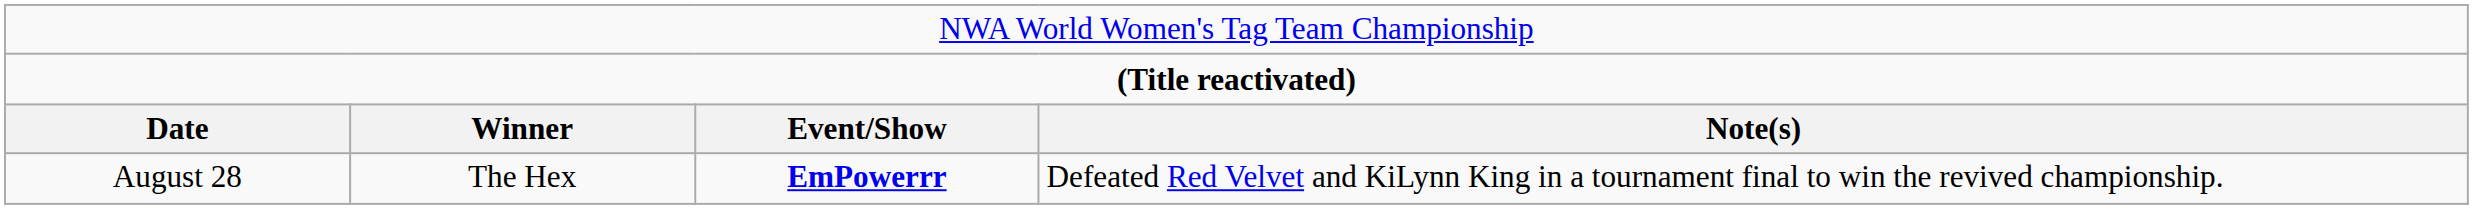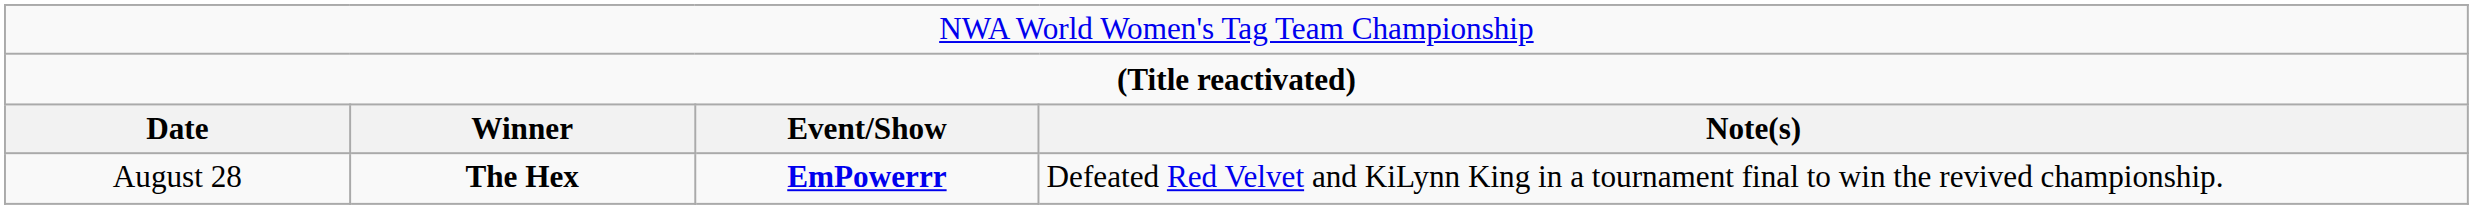August 28 | column 2: normal -> bold
